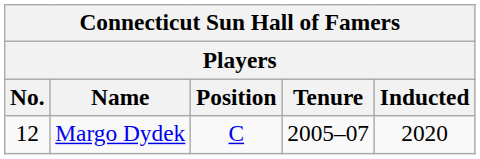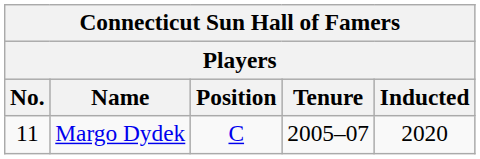Margo Dydek | No.: 12 -> 11
